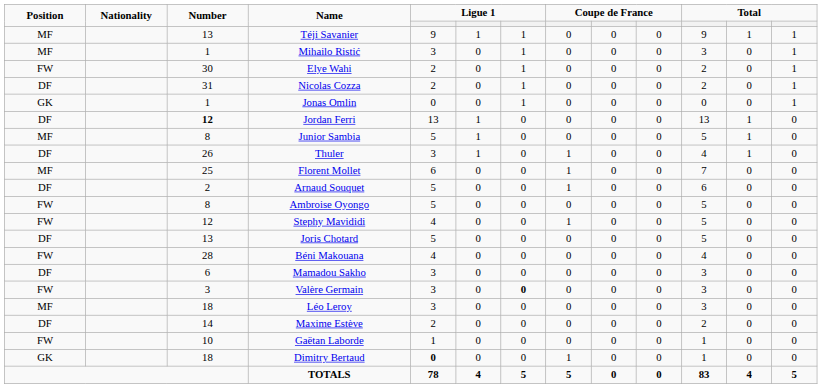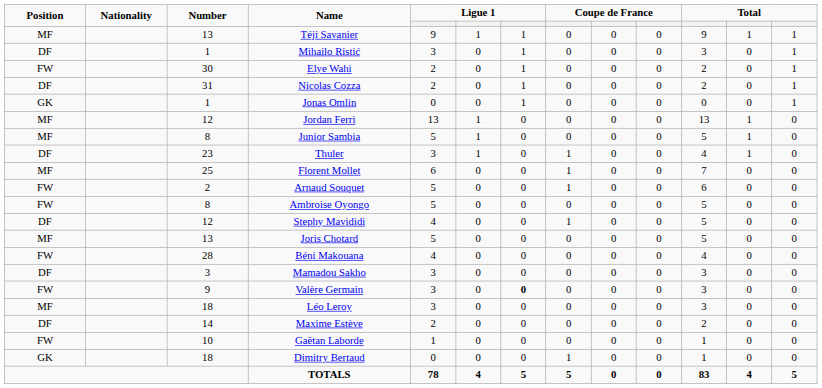Mihailo Ristić | Position: MF -> DF
Jordan Ferri | Position: DF -> MF
Jordan Ferri | Number: bold -> normal
Thuler | Number: 26 -> 23
Arnaud Souquet | Position: DF -> FW
Stephy Mavididi | Position: FW -> DF
Joris Chotard | Position: DF -> MF
Mamadou Sakho | Number: 6 -> 3
Valère Germain | Number: 3 -> 9
Dimitry Bertaud | column 5: bold -> normal
